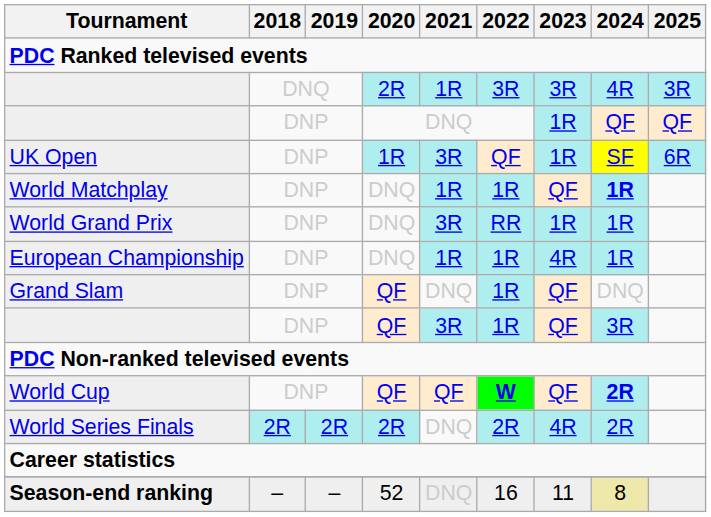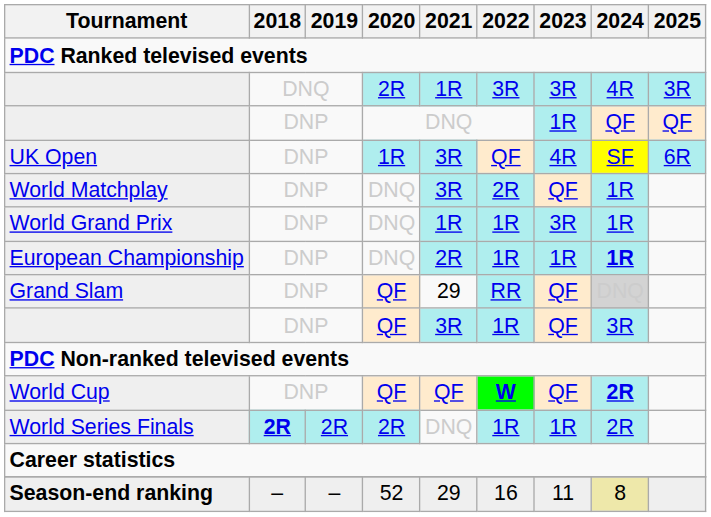UK Open | 2023: 1R -> 4R
World Matchplay | 2021: 1R -> 3R
World Matchplay | 2022: 1R -> 2R
World Matchplay | 2024: bold -> normal
World Grand Prix | 2021: 3R -> 1R
World Grand Prix | 2022: RR -> 1R
World Grand Prix | 2023: 1R -> 3R
European Championship | 2021: 1R -> 2R
European Championship | 2023: 4R -> 1R
European Championship | 2024: normal -> bold
Grand Slam | 2021: DNQ -> 29
Grand Slam | 2022: 1R -> RR
Grand Slam | 2024: no background -> lightgrey background
World Series Finals | 2018: normal -> bold
World Series Finals | 2022: 2R -> 1R
World Series Finals | 2023: 4R -> 1R
Season-end ranking | 2021: DNQ -> 29
